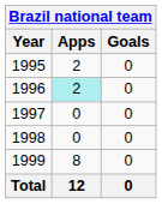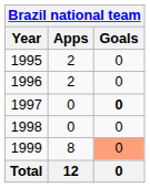1996 | Apps: paleturquoise background -> no background
1997 | Goals: normal -> bold
1999 | Goals: no background -> lightsalmon background
